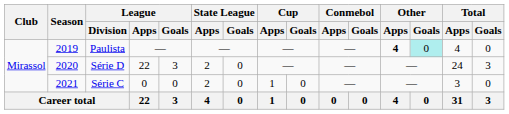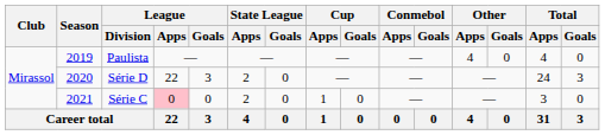Paulista | Other / Apps: bold -> normal
Paulista | Other / Goals: paleturquoise background -> no background
Série C | League / Apps: no background -> pink background
